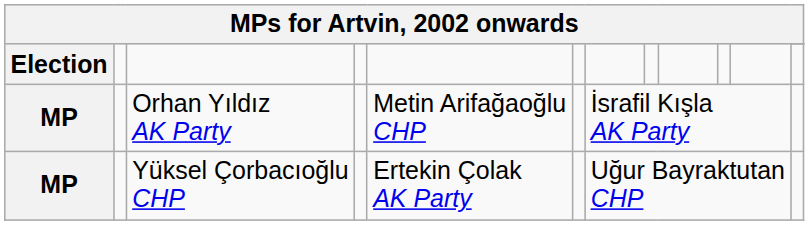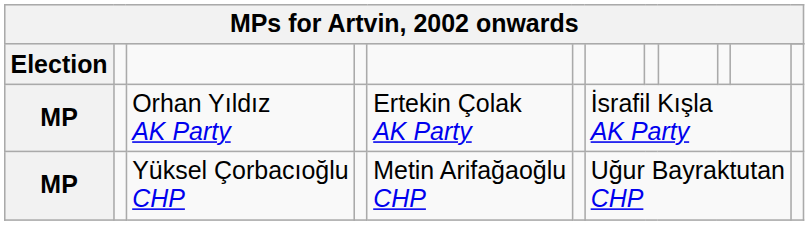Orhan Yıldız AK Party | column 5: Metin Arifağaoğlu CHP -> Ertekin Çolak AK Party
Yüksel Çorbacıoğlu CHP | column 5: Ertekin Çolak AK Party -> Metin Arifağaoğlu CHP
